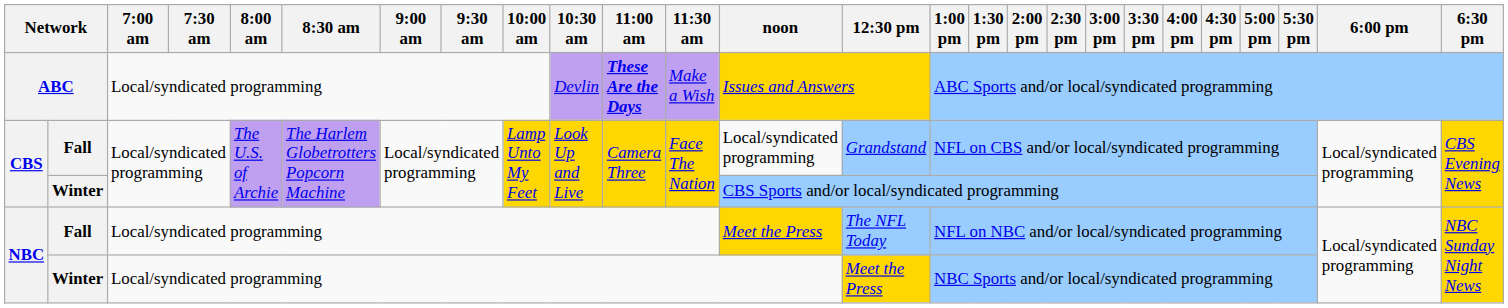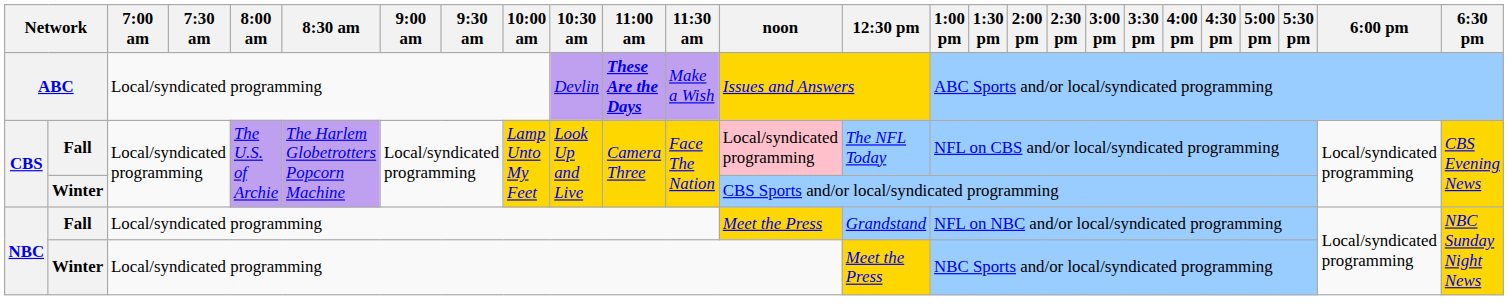CBS / Fall | noon: no background -> pink background
CBS / Fall | 12:30 pm: Grandstand -> The NFL Today
NBC / Fall | 12:30 pm: The NFL Today -> Grandstand
